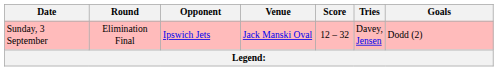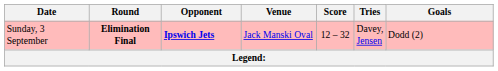Sunday, 3 September | Round: normal -> bold
Sunday, 3 September | Opponent: normal -> bold
